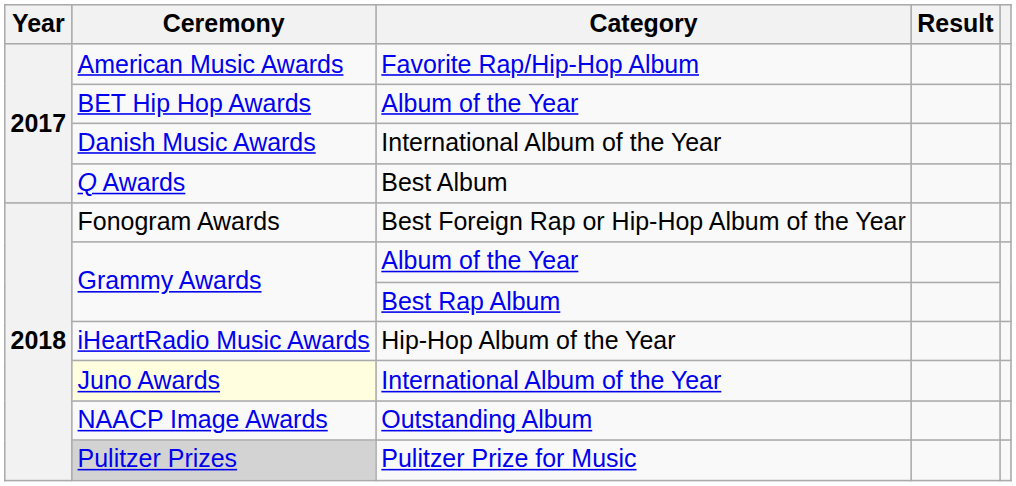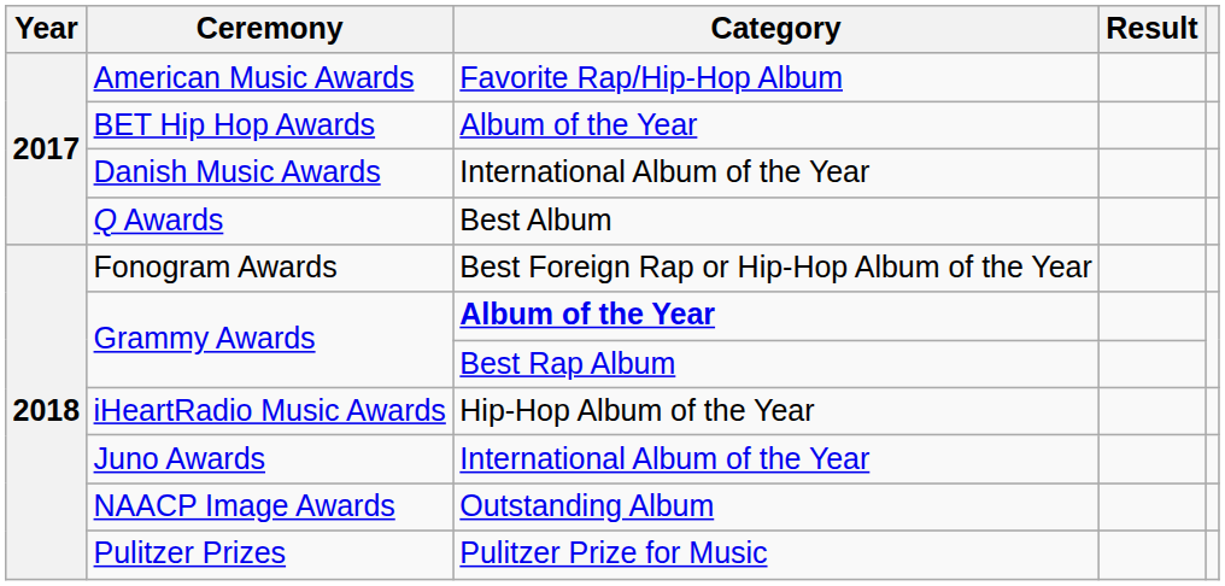Grammy Awards / Album of the Year | Category: normal -> bold
Juno Awards | Ceremony: lightyellow background -> no background
Pulitzer Prizes | Ceremony: lightgrey background -> no background
